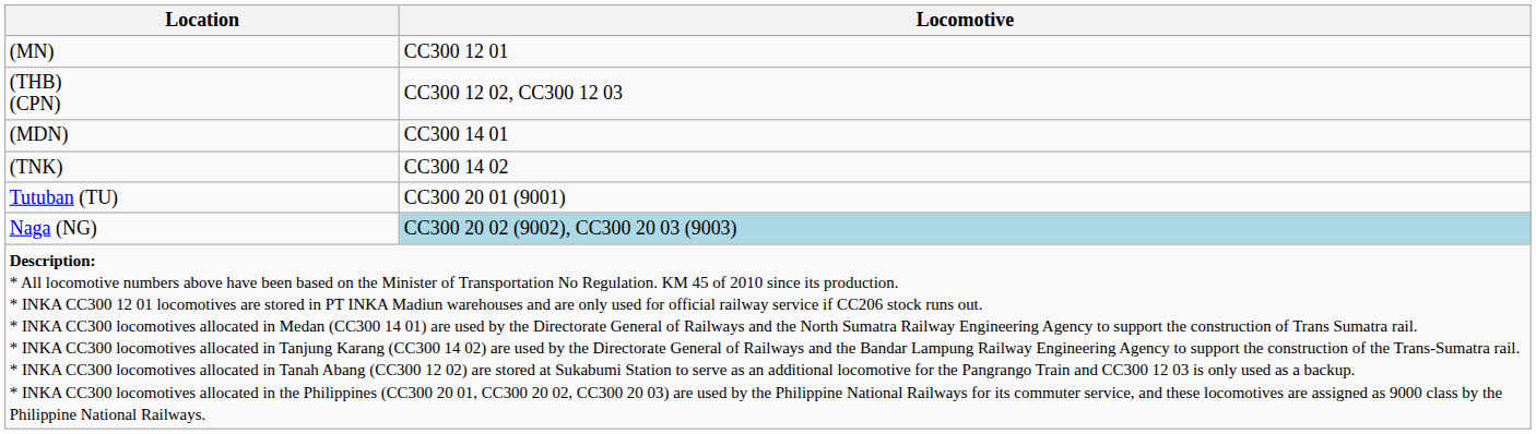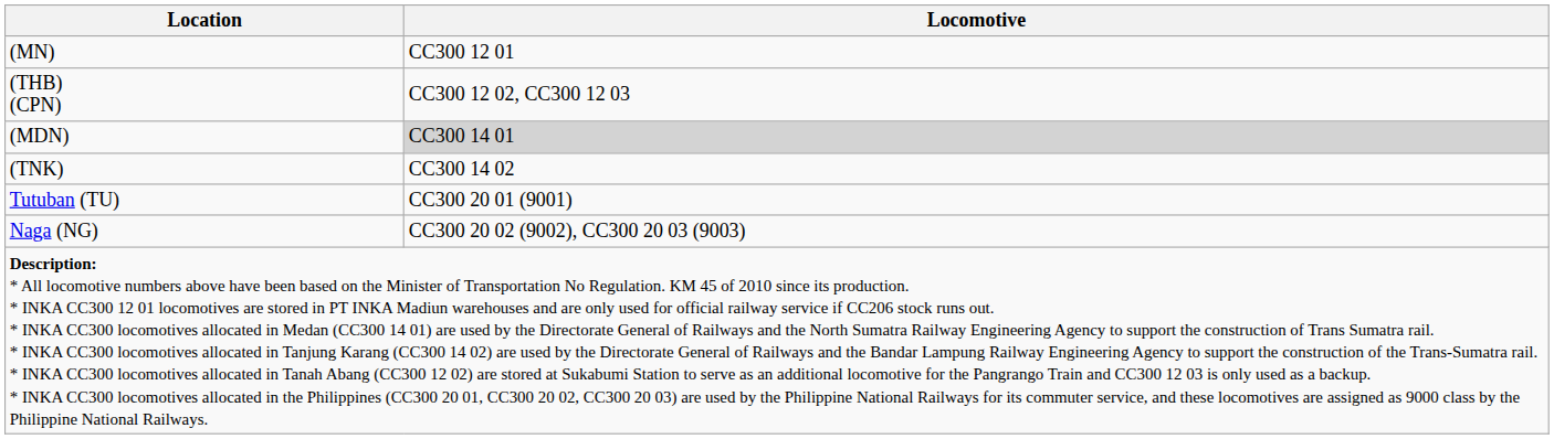(MDN) | Locomotive: no background -> lightgrey background
Naga (NG) | Locomotive: lightblue background -> no background
